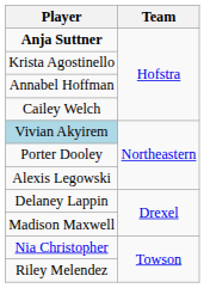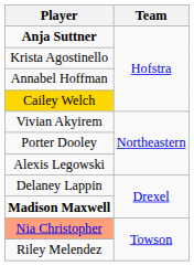Cailey Welch | Player: no background -> gold background
Vivian Akyirem | Player: lightblue background -> no background
Madison Maxwell | Player: normal -> bold
Nia Christopher | Player: no background -> lightsalmon background
